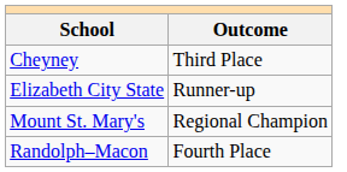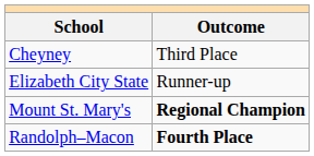Mount St. Mary's | Outcome: normal -> bold
Randolph–Macon | Outcome: normal -> bold
